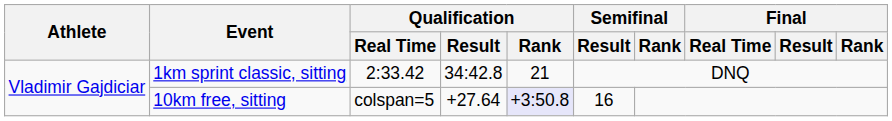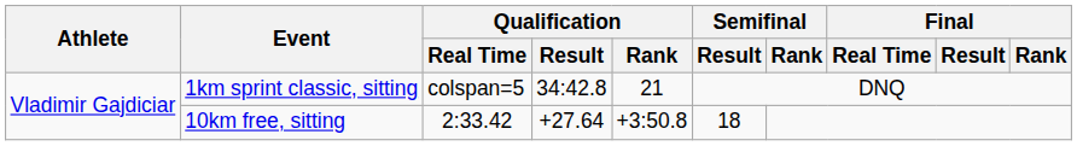1km sprint classic, sitting | Qualification / Real Time: 2:33.42 -> colspan=5
10km free, sitting | Qualification / Real Time: colspan=5 -> 2:33.42
10km free, sitting | Qualification / Rank: lavender background -> no background
10km free, sitting | Semifinal / Result: 16 -> 18
